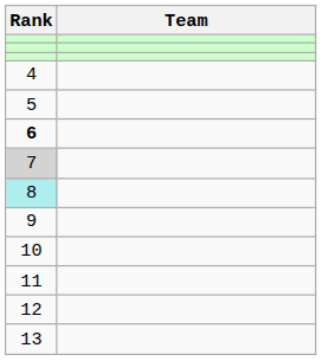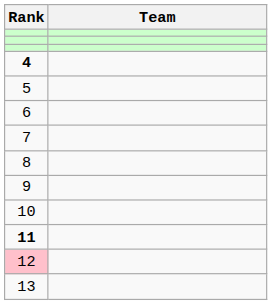row 5 | Rank: normal -> bold
row 7 | Rank: bold -> normal
row 8 | Rank: lightgrey background -> no background
row 9 | Rank: paleturquoise background -> no background
row 12 | Rank: normal -> bold
row 13 | Rank: no background -> pink background
